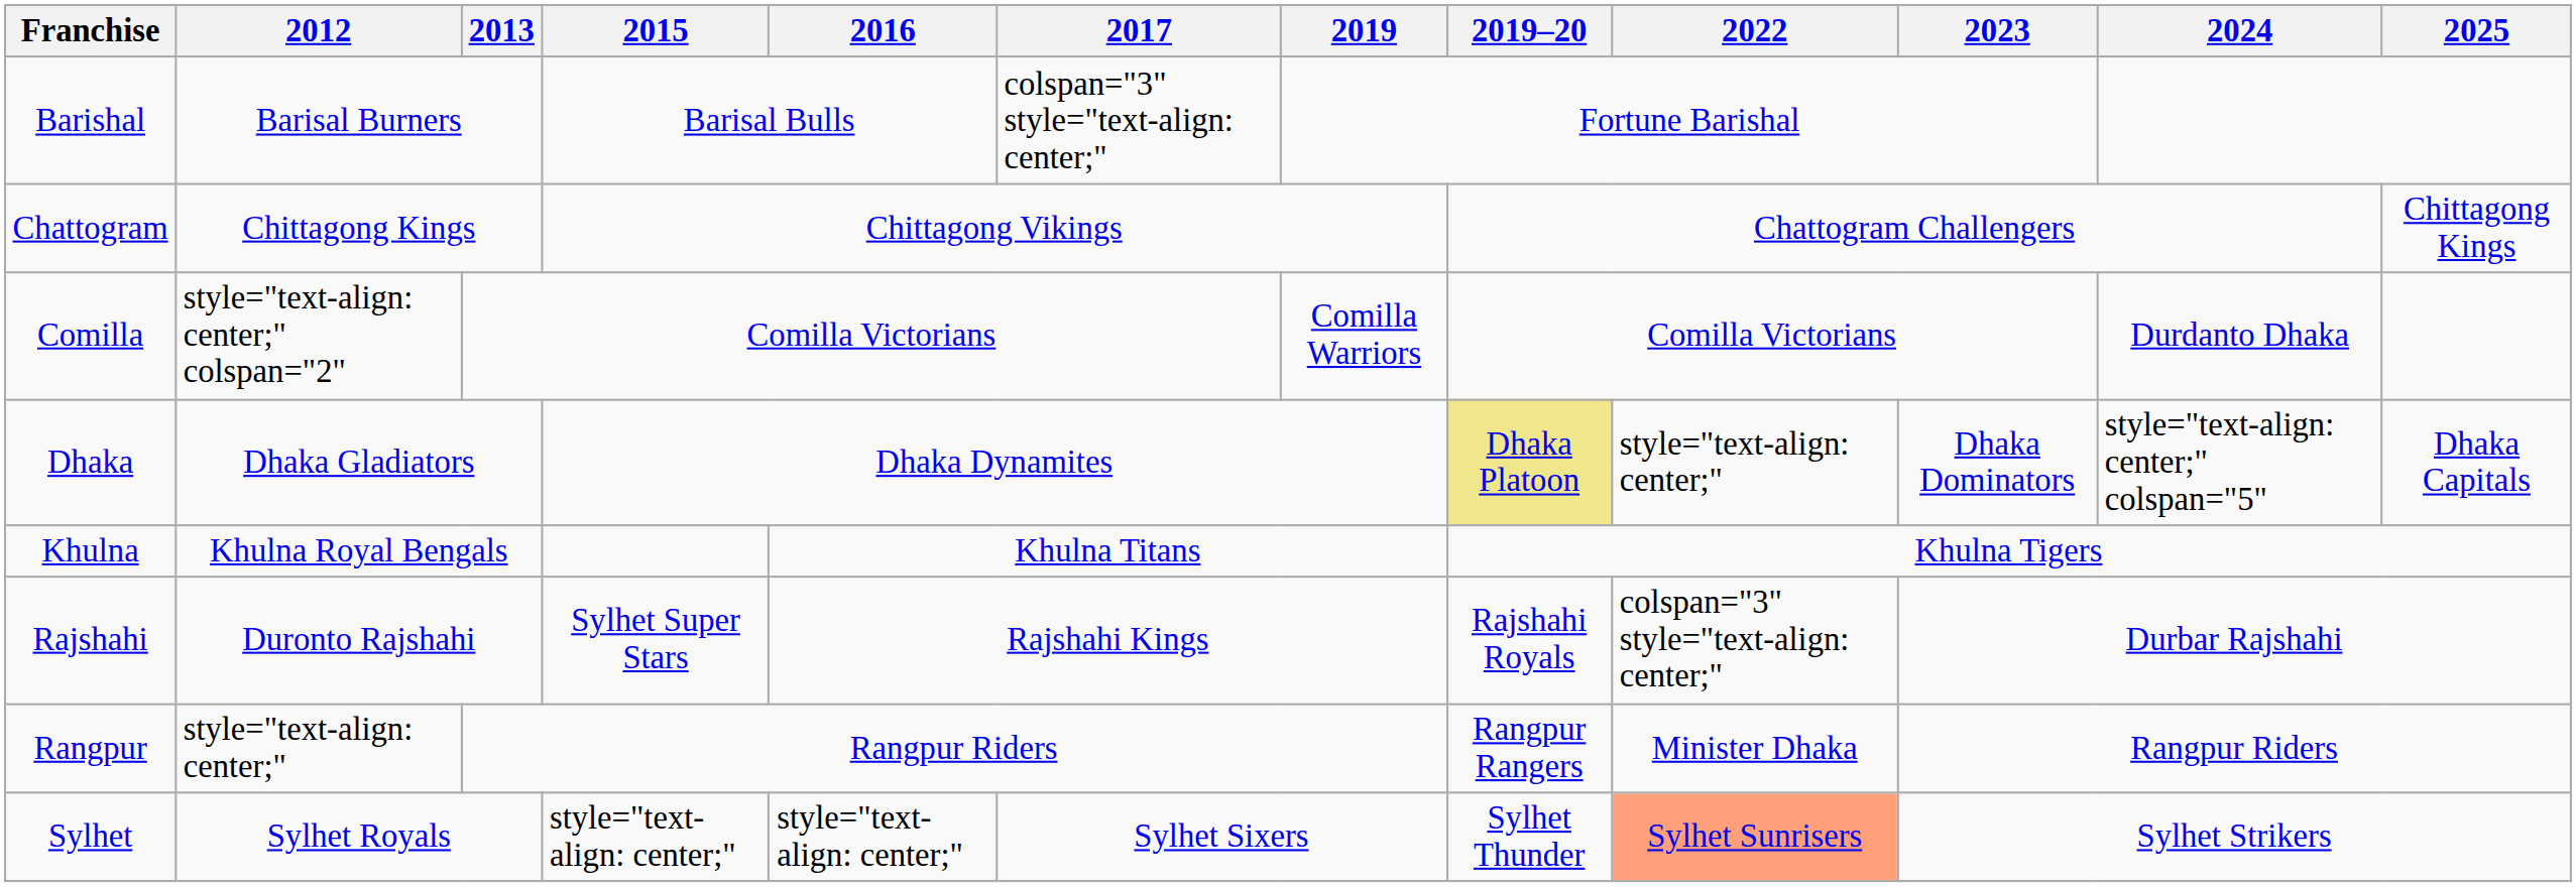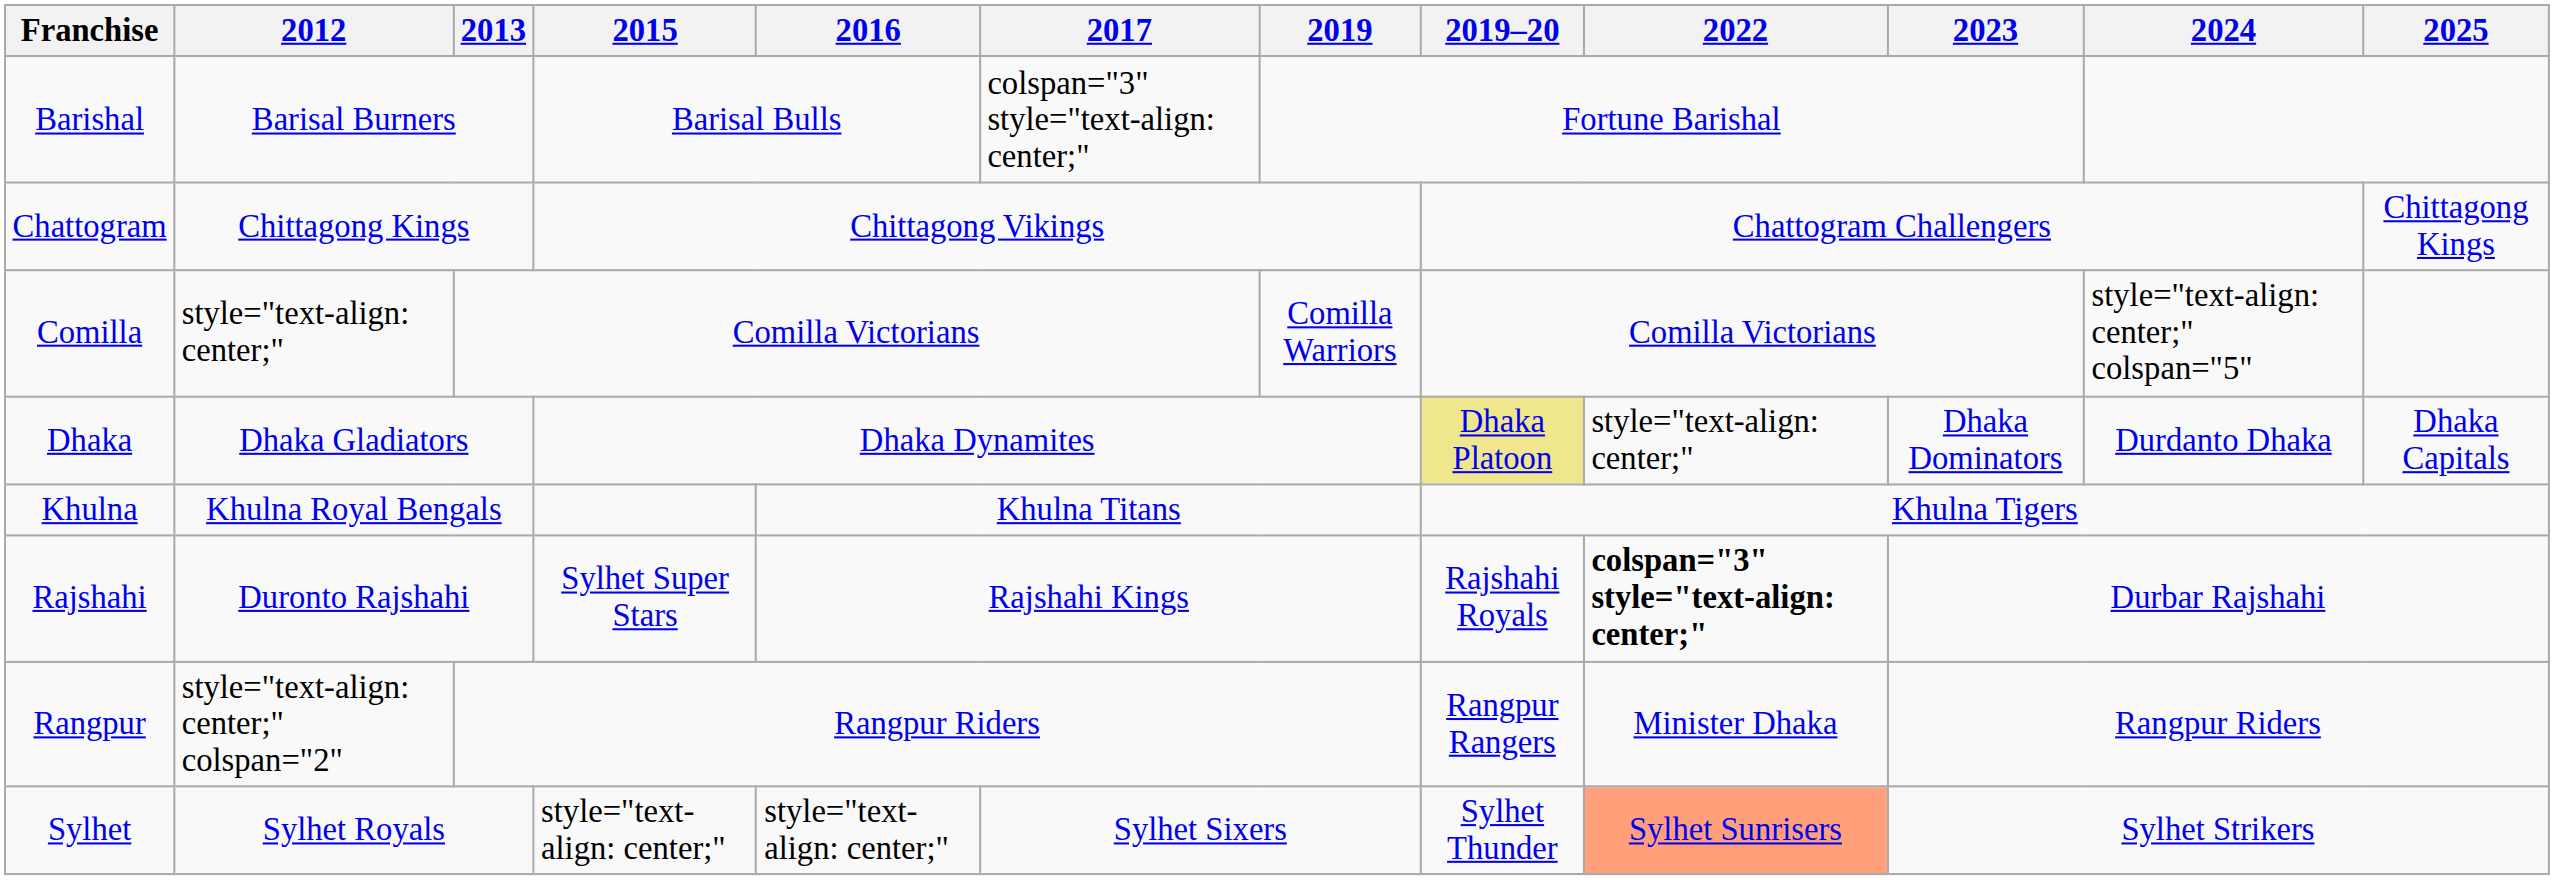Comilla | 2012: style="text-align: center;" colspan="2" -> style="text-align: center;"
Comilla | 2024: Durdanto Dhaka -> style="text-align: center;" colspan="5"
Dhaka | 2024: style="text-align: center;" colspan="5" -> Durdanto Dhaka
Rajshahi | 2022: normal -> bold
Rangpur | 2012: style="text-align: center;" -> style="text-align: center;" colspan="2"
